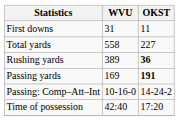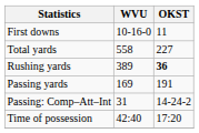First downs | WVU: 31 -> 10-16-0
Passing yards | OKST: bold -> normal
Passing: Comp–Att–Int | WVU: 10-16-0 -> 31
